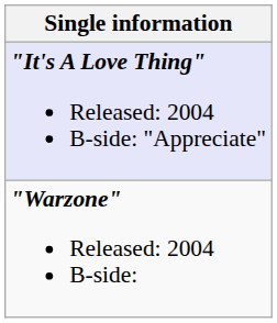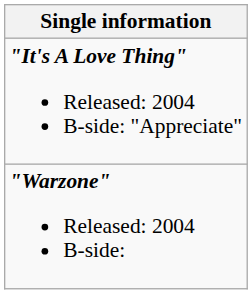row 2 | column 1: lavender background -> no background
